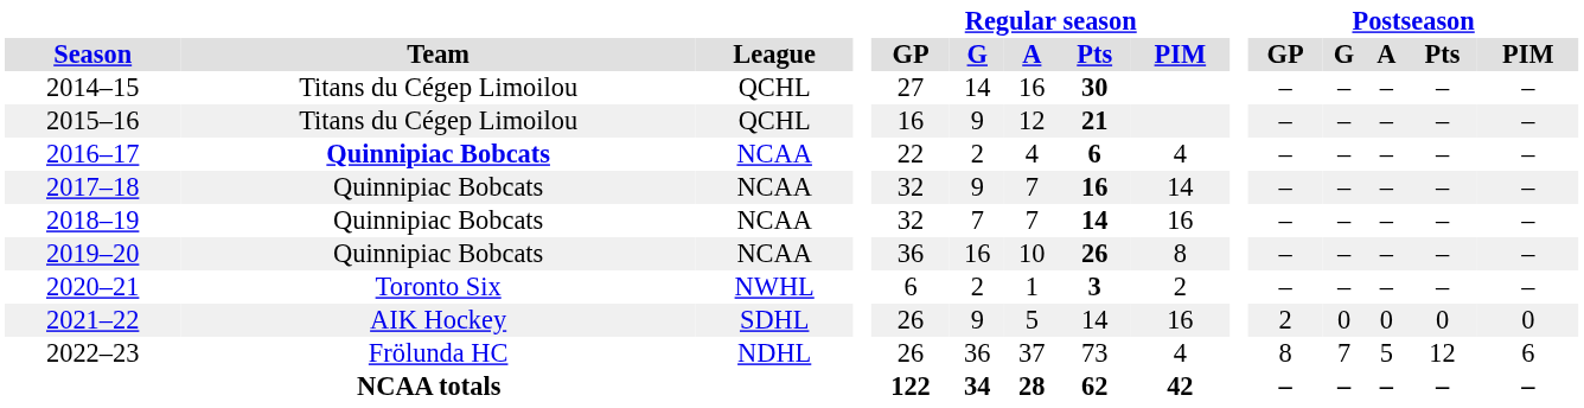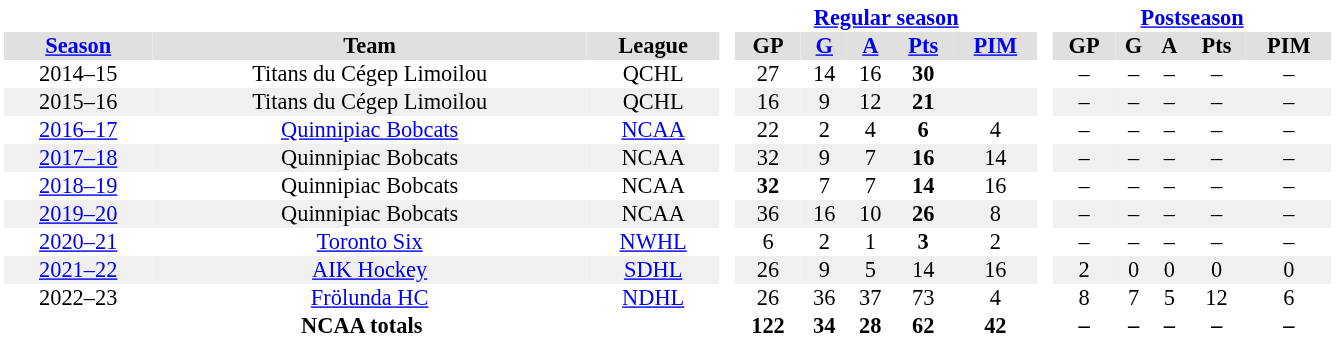2016–17 | Team: bold -> normal
2018–19 | Regular season / GP: normal -> bold
